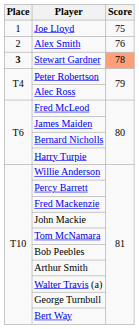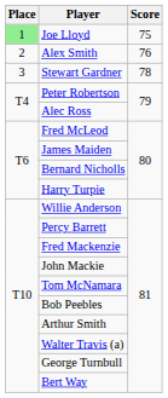Joe Lloyd | Place: no background -> lightgreen background
Stewart Gardner | Place: bold -> normal
Stewart Gardner | Score: lightsalmon background -> no background
